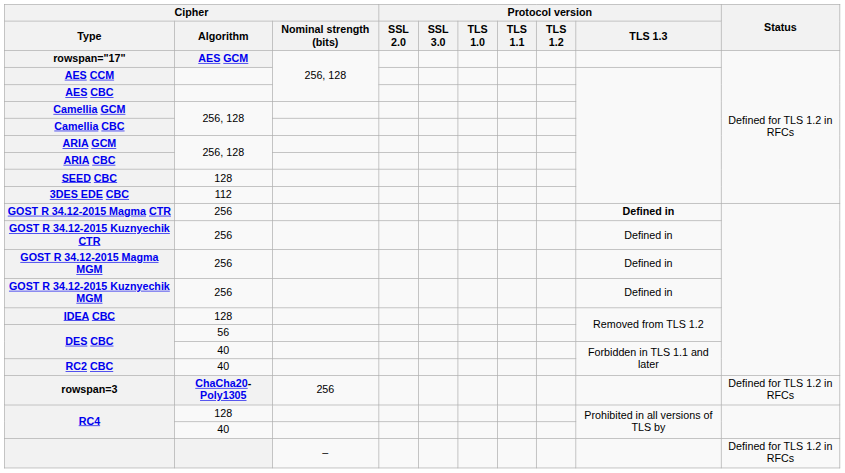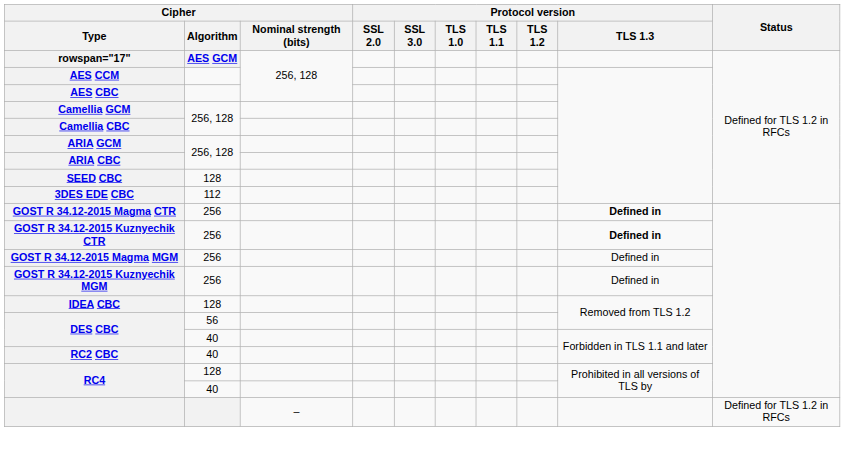GOST R 34.12-2015 Kuznyechik CTR | Protocol version / TLS 1.3: normal -> bold
- row: rowspan=3 | ChaCha20-Poly1305 | 256 | Defined for TLS 1.2 in RFCs
